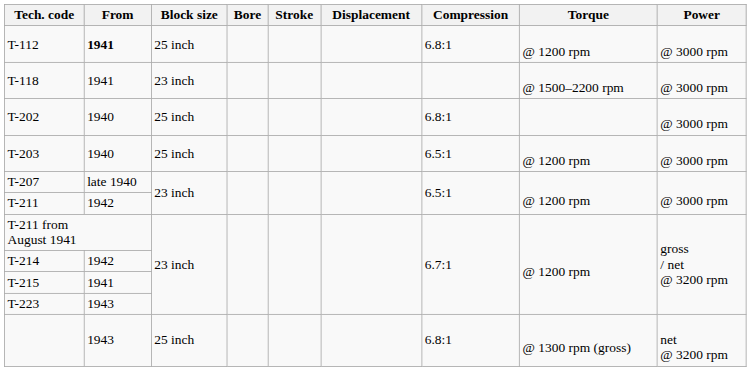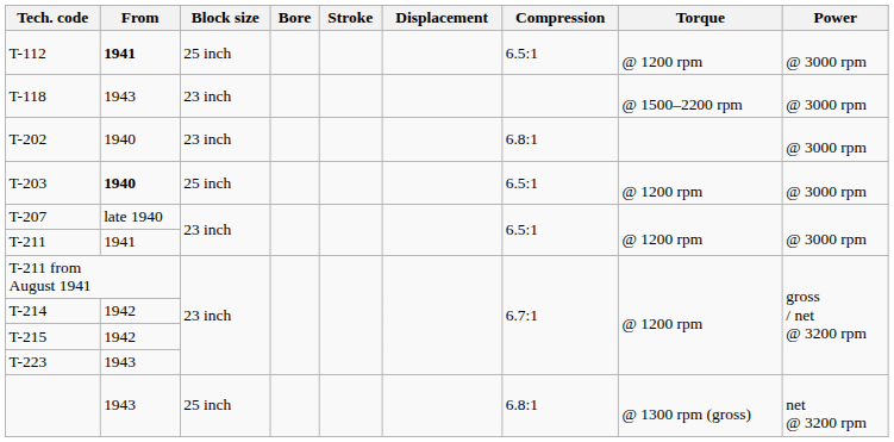T-112 | Compression: 6.8:1 -> 6.5:1
T-118 | From: 1941 -> 1943
T-202 | Block size: 25 inch -> 23 inch
T-203 | From: normal -> bold
T-211 | From: 1942 -> 1941
T-215 | From: 1941 -> 1942
